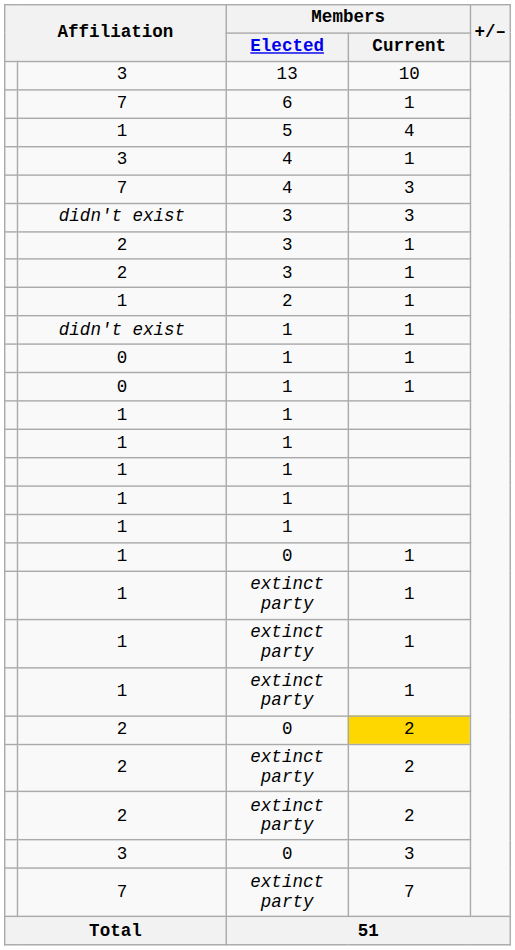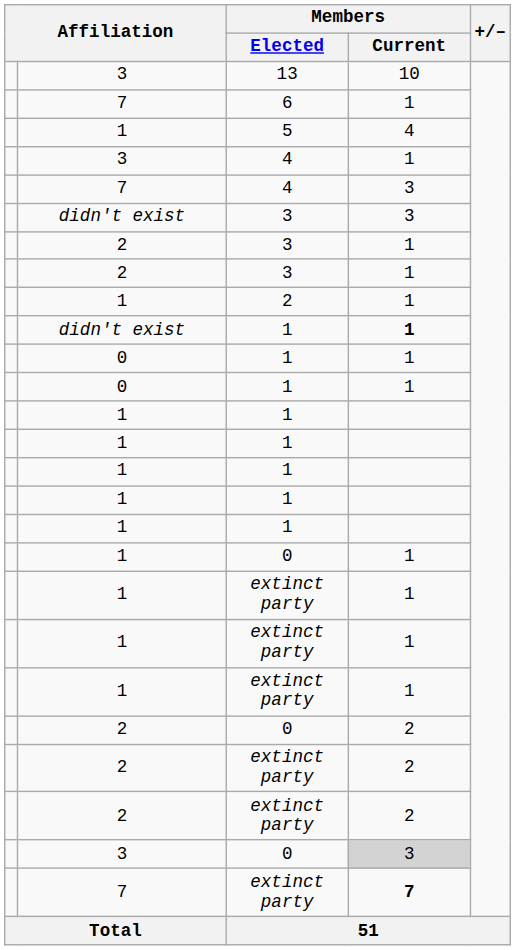didn't exist / 1 | Members / Current: normal -> bold
2 / 0 | Members / Current: gold background -> no background
3 / 0 | Members / Current: no background -> lightgrey background
7 / extinct party | Members / Current: normal -> bold
